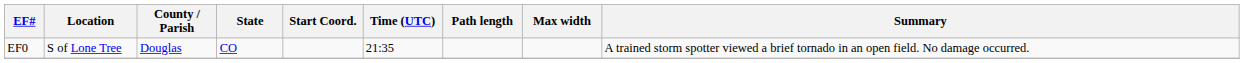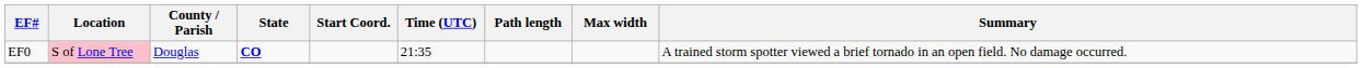EF0 | Location: no background -> pink background
EF0 | State: normal -> bold
